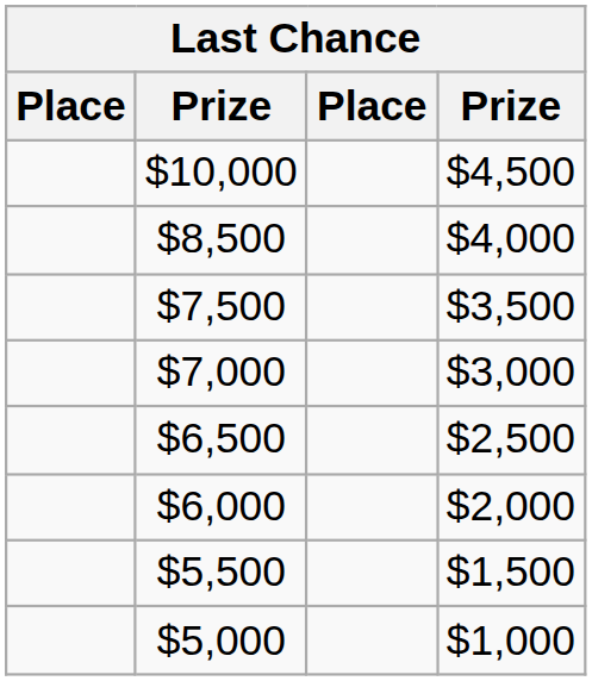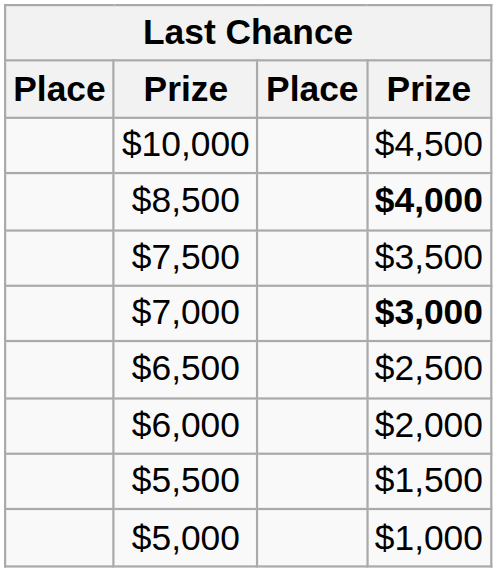$8,500 | column 4: normal -> bold
$7,000 | column 4: normal -> bold
